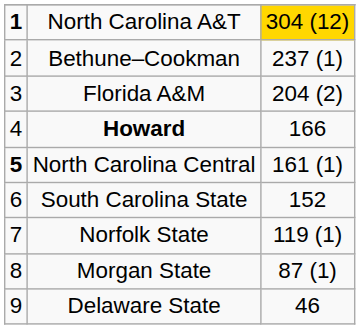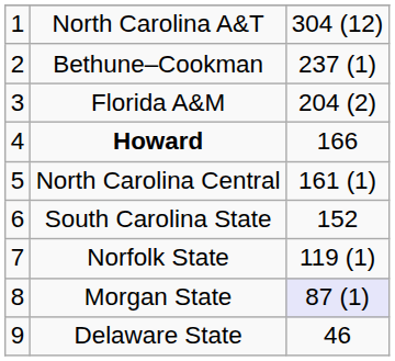North Carolina A&T | column 1: bold -> normal
North Carolina A&T | column 3: gold background -> no background
North Carolina Central | column 1: bold -> normal
Morgan State | column 3: no background -> lavender background
